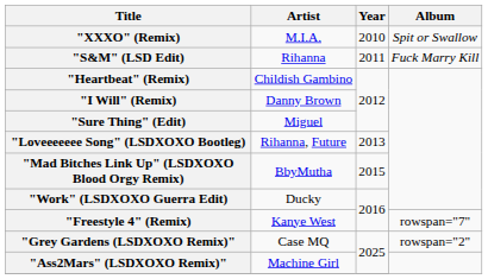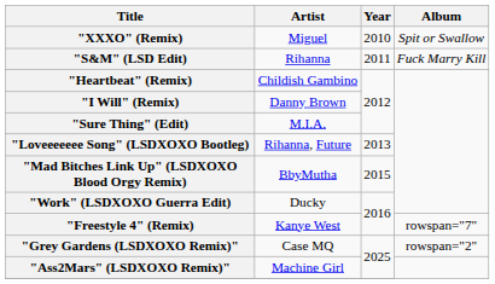"XXXO" (Remix) | Artist: M.I.A. -> Miguel
"Sure Thing" (Edit) | Artist: Miguel -> M.I.A.
